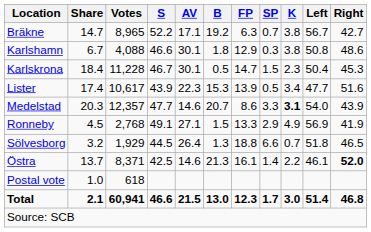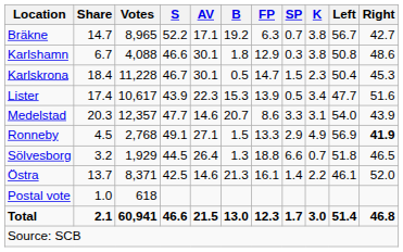Medelstad | K: bold -> normal
Ronneby | Right: normal -> bold
Östra | Right: bold -> normal
